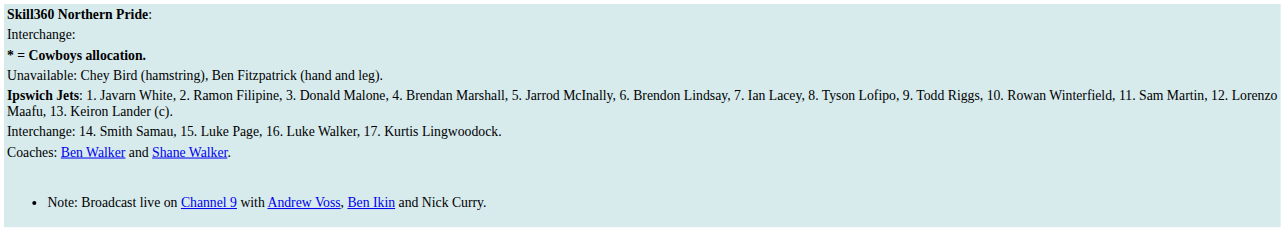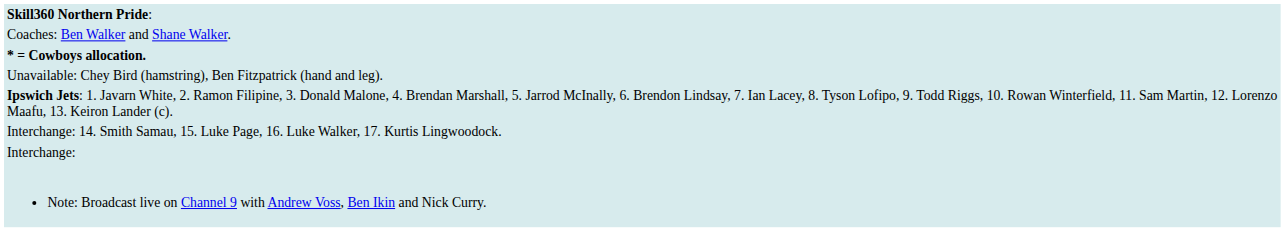row 2 | column 1: Interchange: -> Coaches: Ben Walker and Shane Walker.
row 7 | column 1: Coaches: Ben Walker and Shane Walker. -> Interchange:
